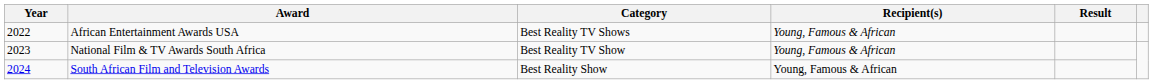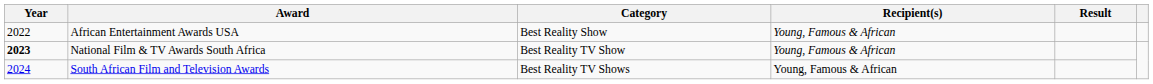African Entertainment Awards USA | Category: Best Reality TV Shows -> Best Reality Show
National Film & TV Awards South Africa | Year: normal -> bold
South African Film and Television Awards | Category: Best Reality Show -> Best Reality TV Shows
